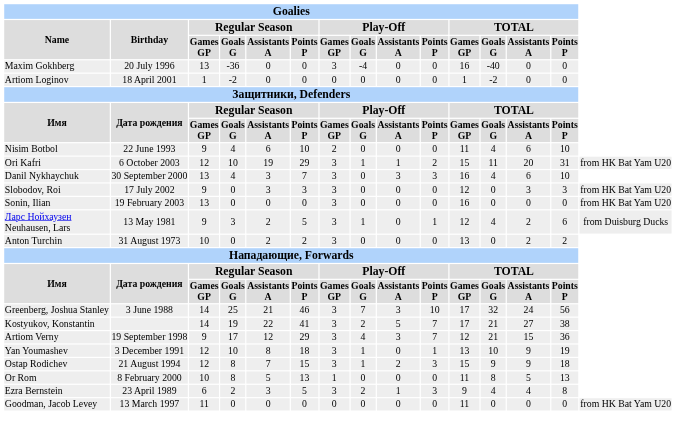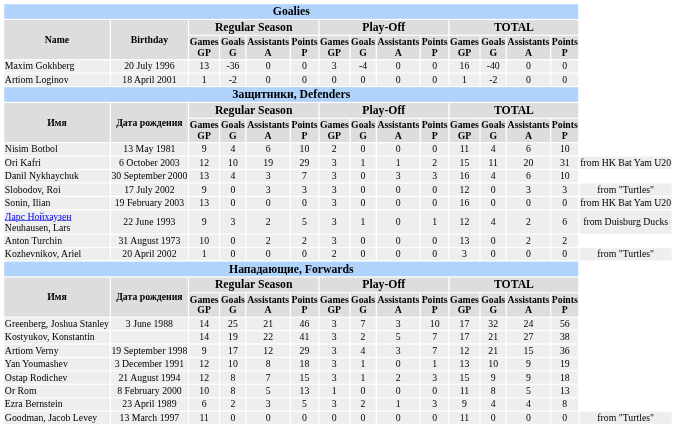Nisim Botbol | column 2: 22 June 1993 -> 13 May 1981
Slobodov, Roi | column 15: from HK Bat Yam U20 -> from "Turtles"
Ларс Нойхаузен Neuhausen, Lars | column 2: 13 May 1981 -> 22 June 1993
+ row: Kozhevnikov, Ariel | 20 April 2002 | 1 | 0 | 0 | 0 | 2 | 0 | 0 | 0 | 3 | 0 | 0 | 0 | from "Turtles"
Goodman, Jacob Levey | column 15: from HK Bat Yam U20 -> from "Turtles"
